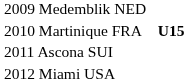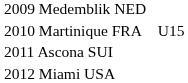2010 Martinique FRA | column 2: bold -> normal
